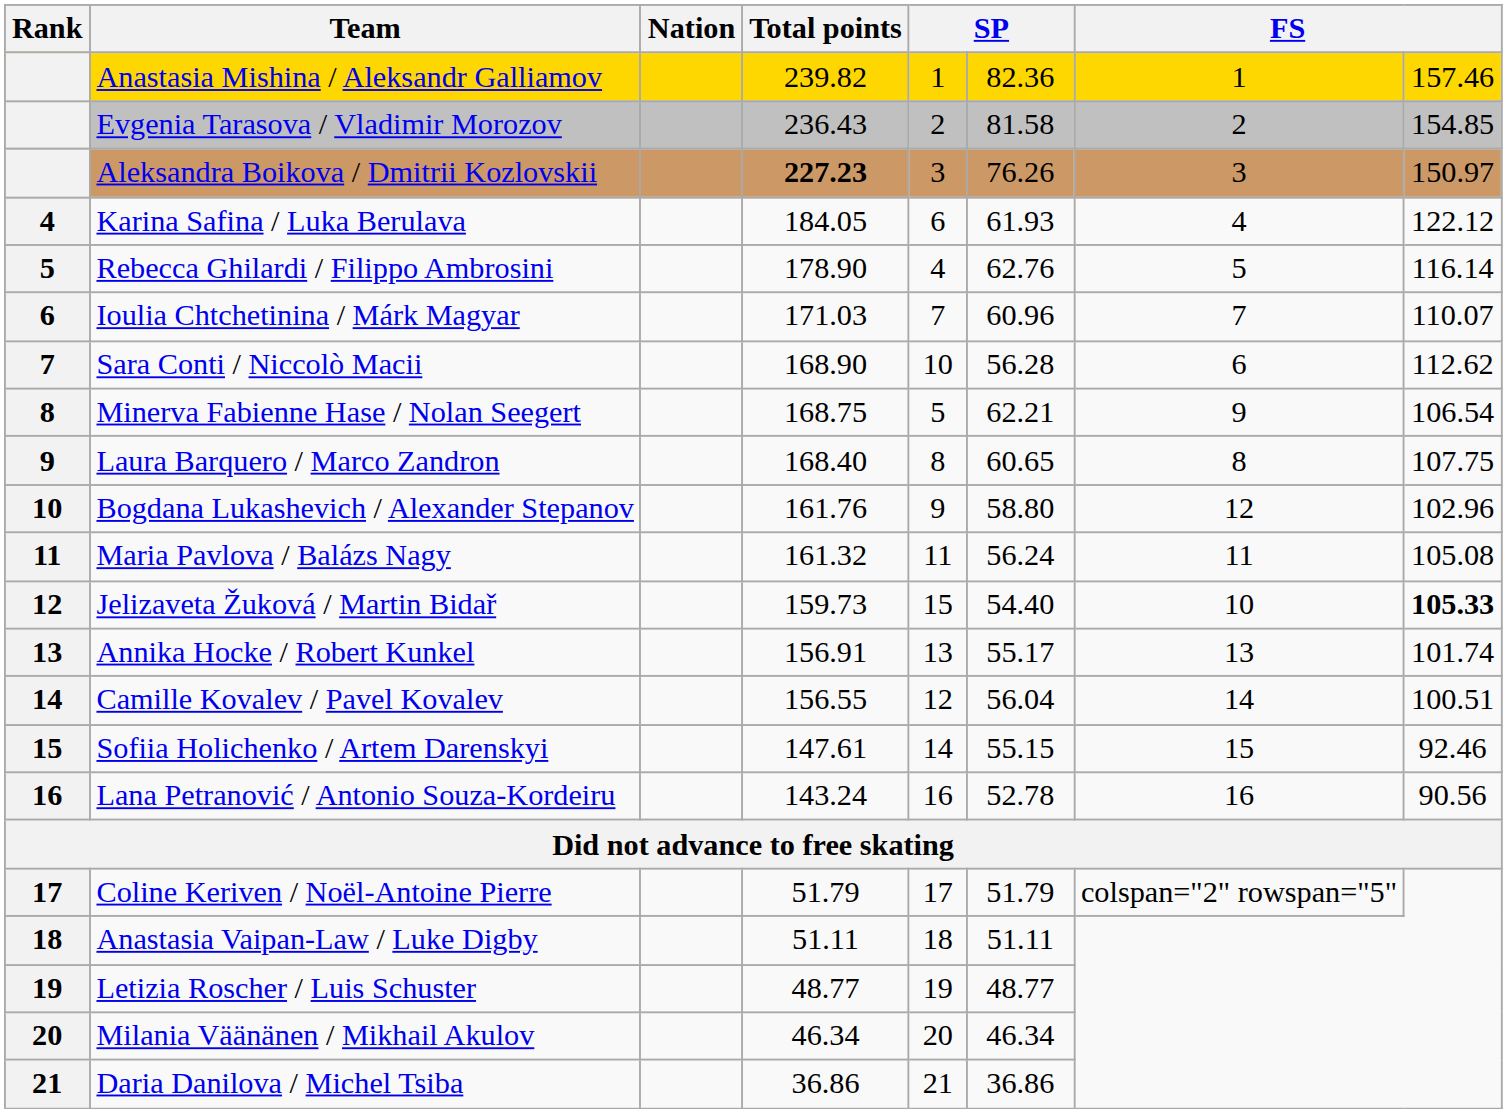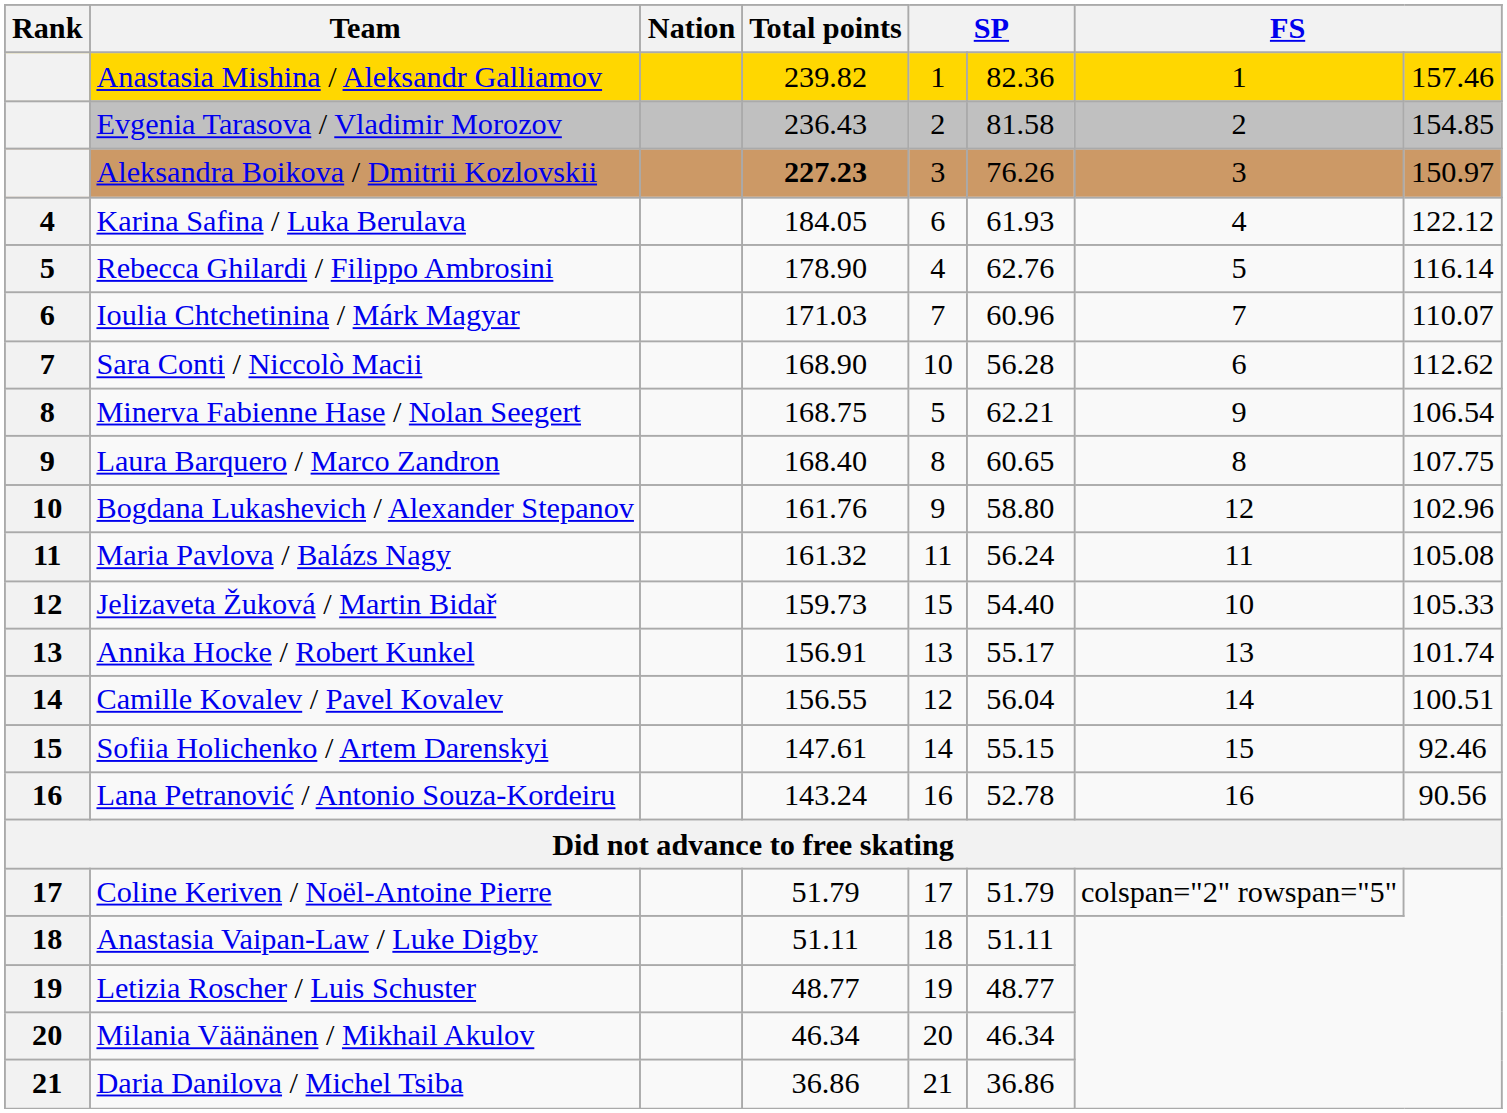Jelizaveta Žuková / Martin Bidař | column 8: bold -> normal
